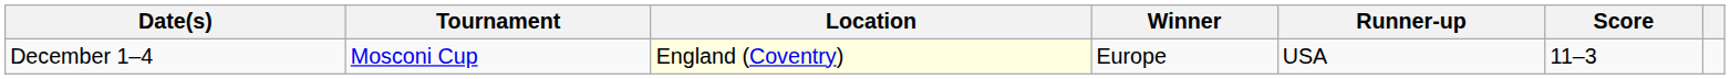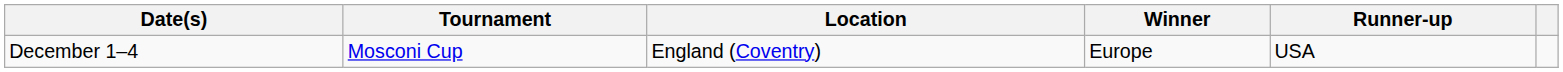- column: Score | 11–3
December 1–4 | Location: lightyellow background -> no background
